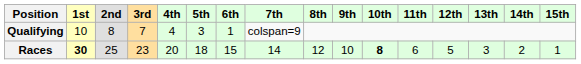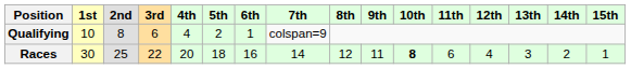Qualifying | 3rd: 7 -> 6
Qualifying | 5th: 3 -> 2
Races | 1st: bold -> normal
Races | 3rd: 23 -> 22
Races | 6th: 15 -> 16
Races | 9th: 10 -> 11
Races | 12th: 5 -> 4
